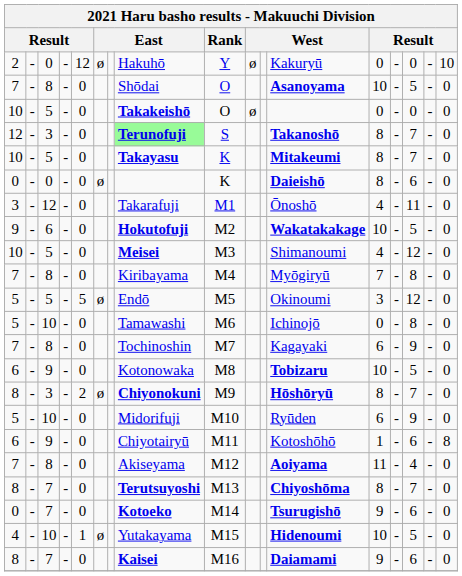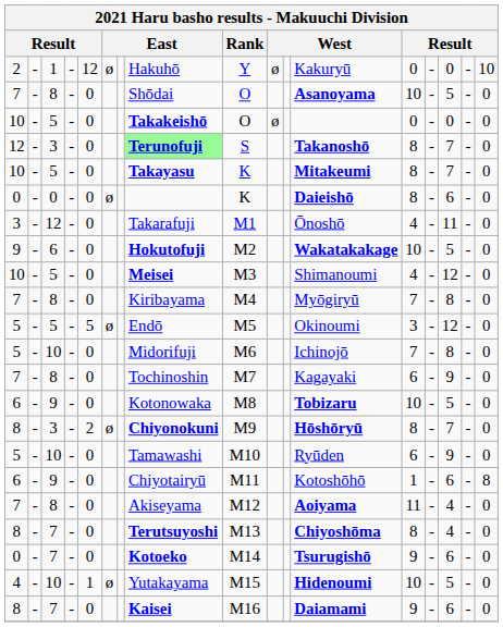row 3 | column 3: 0 -> 1
row 14 | column 8: Tamawashi -> Midorifuji
row 14 | column 13: 0 -> 7
row 18 | column 8: Midorifuji -> Tamawashi
row 21 | column 15: 7 -> 4
